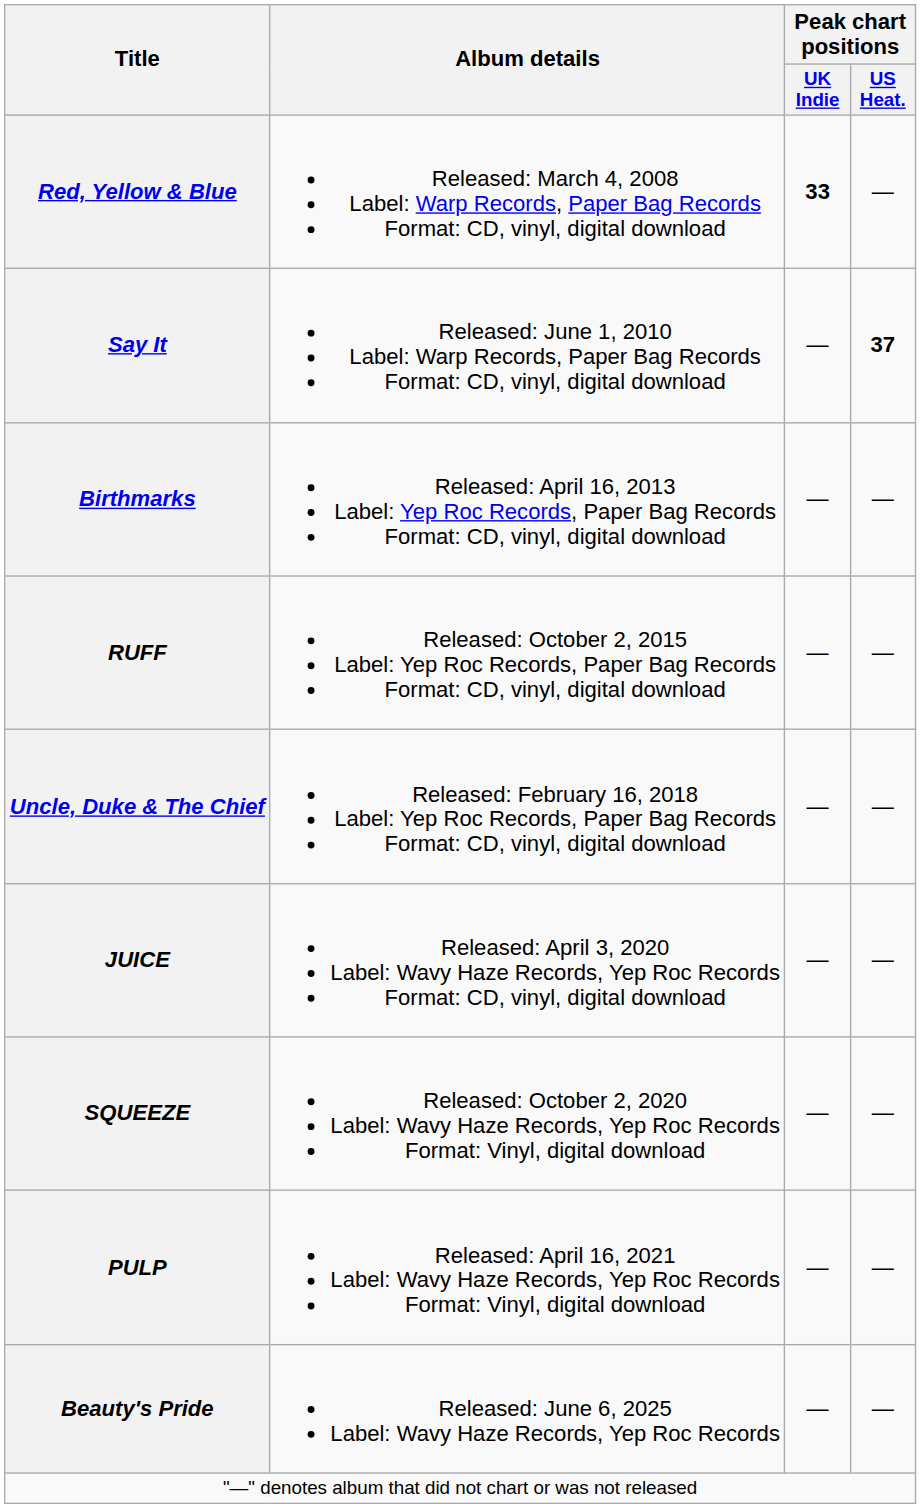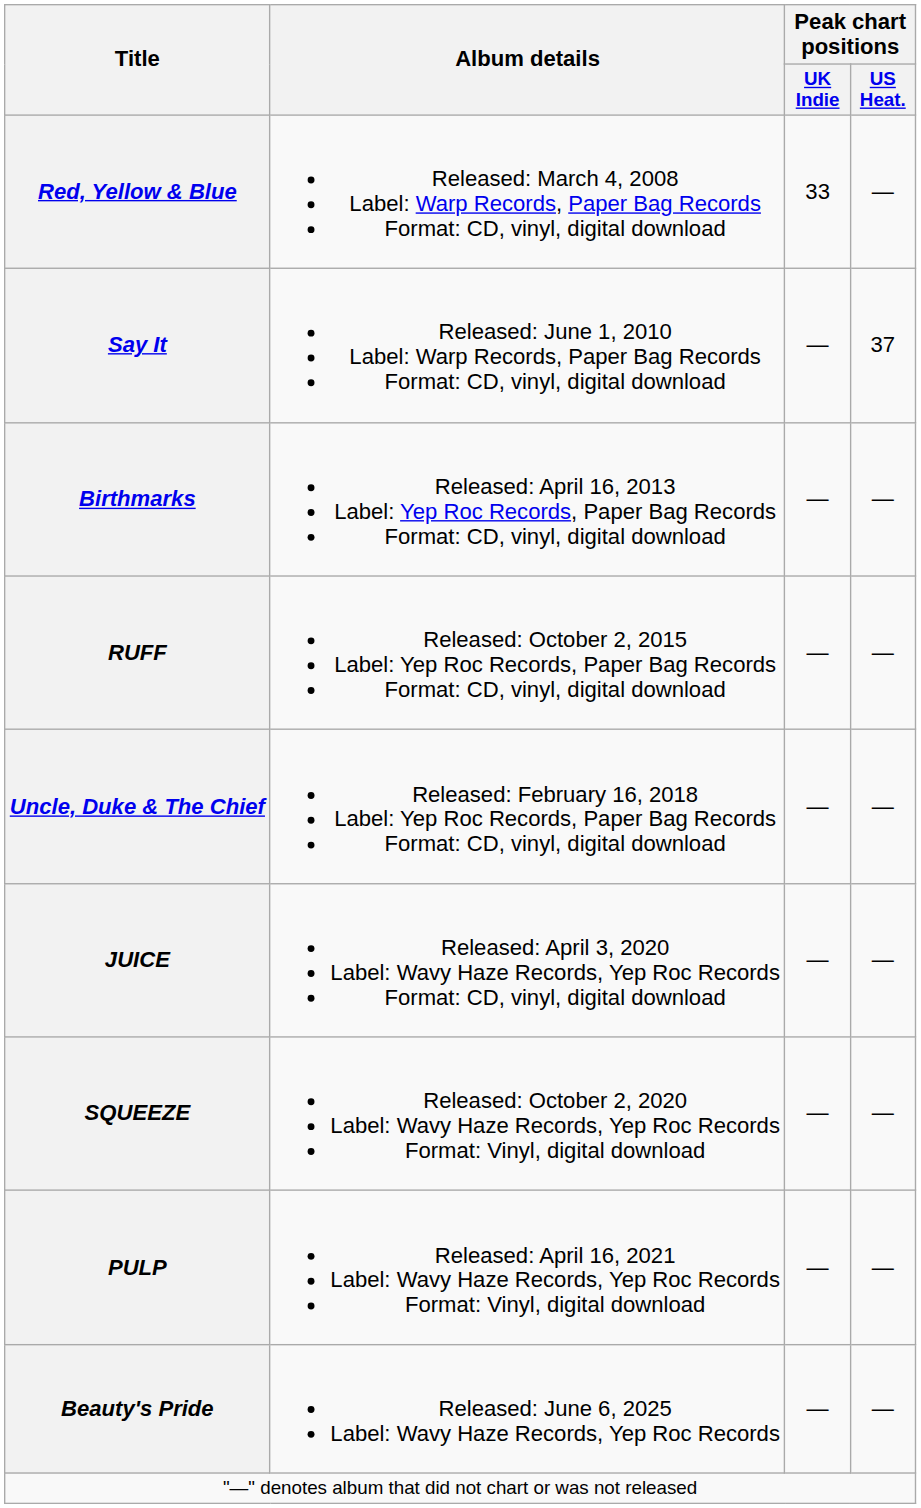Red, Yellow & Blue | Peak chart positions / UK Indie: bold -> normal
Say It | Peak chart positions / US Heat.: bold -> normal
